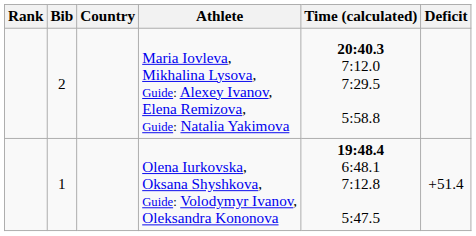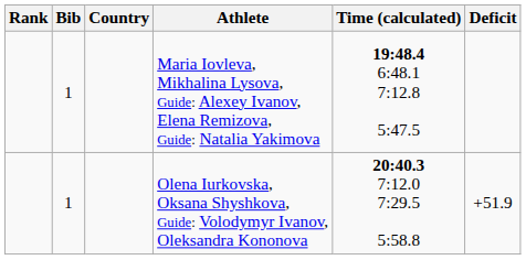row 2 | Bib: 2 -> 1
row 2 | Time (calculated): 20:40.3 7:12.0 7:29.5 5:58.8 -> 19:48.4 6:48.1 7:12.8 5:47.5
row 3 | Time (calculated): 19:48.4 6:48.1 7:12.8 5:47.5 -> 20:40.3 7:12.0 7:29.5 5:58.8
row 3 | Deficit: +51.4 -> +51.9
